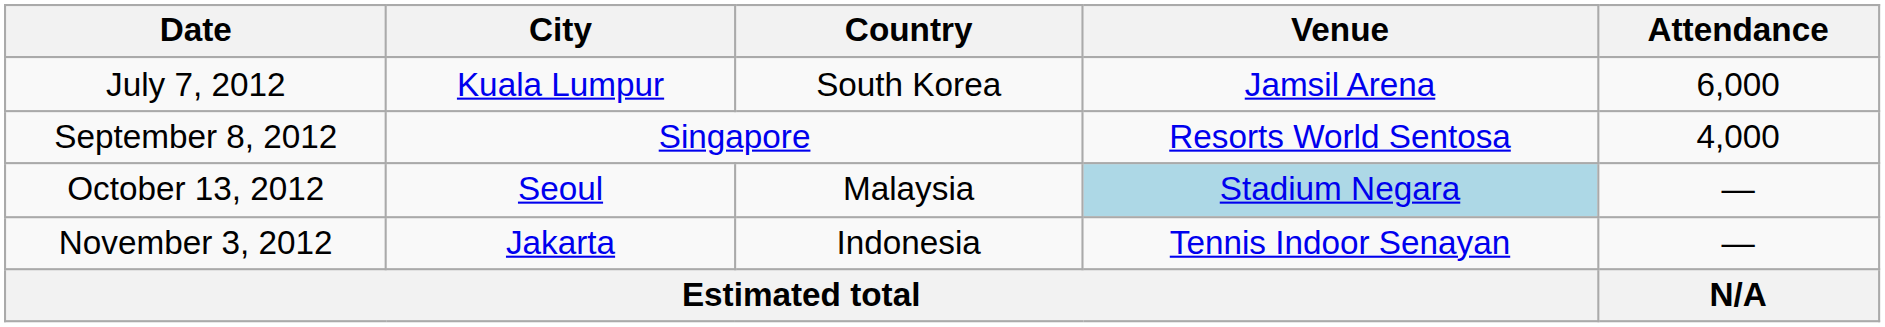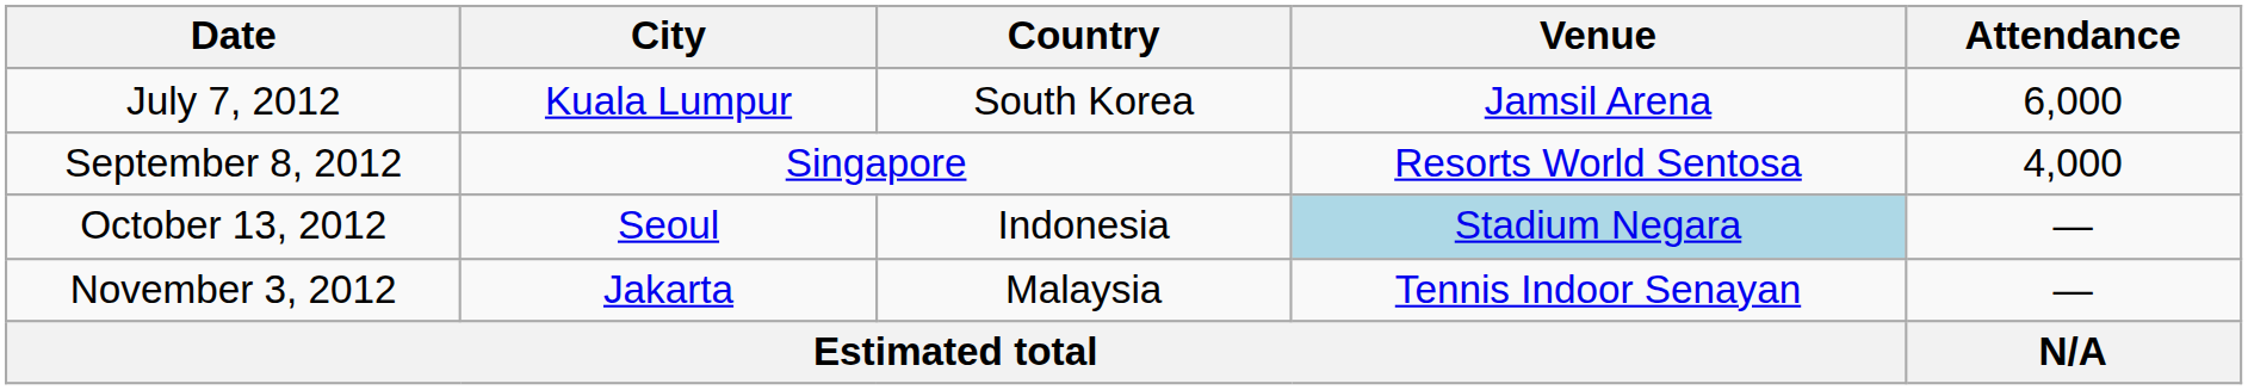October 13, 2012 | Country: Malaysia -> Indonesia
November 3, 2012 | Country: Indonesia -> Malaysia
